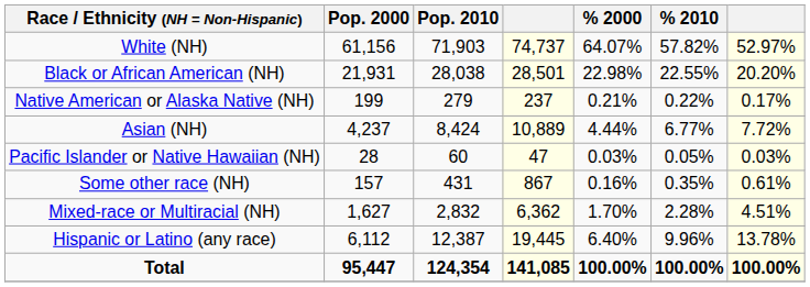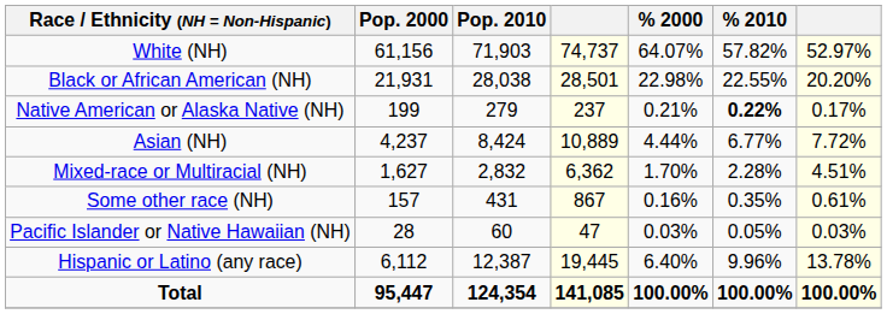Native American or Alaska Native (NH) | % 2010: normal -> bold
rows swapped: Pacific Islander or Native Hawaiian (NH) <-> Mixed-race or Multiracial (NH)
